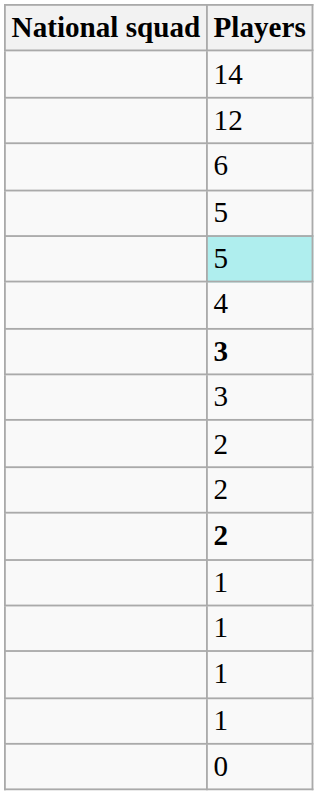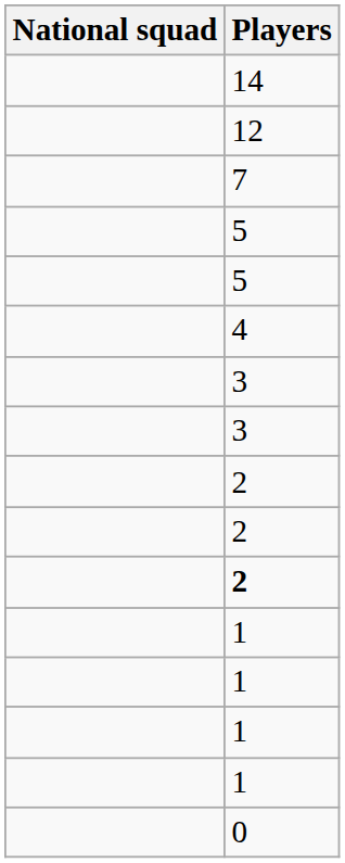row 4 | Players: 6 -> 7
row 6 | Players: paleturquoise background -> no background
row 8 | Players: bold -> normal
